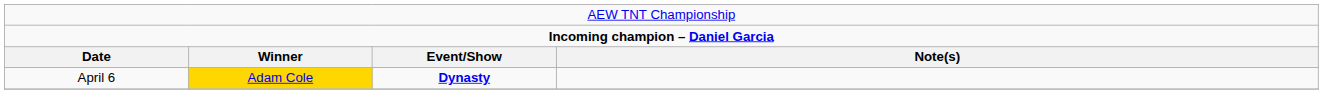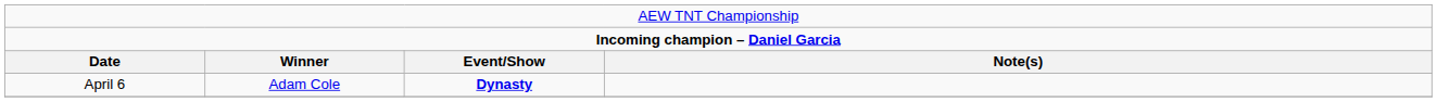April 6 | column 2: gold background -> no background
